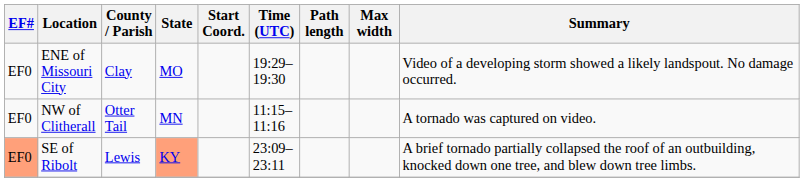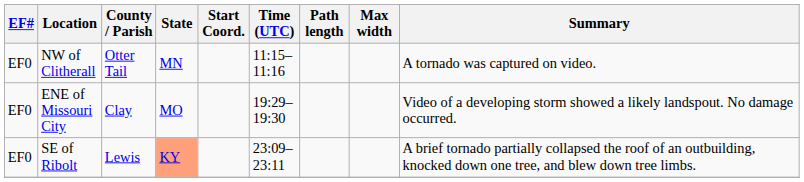rows swapped: NW of Clitherall <-> ENE of Missouri City
SE of Ribolt | EF#: lightsalmon background -> no background
